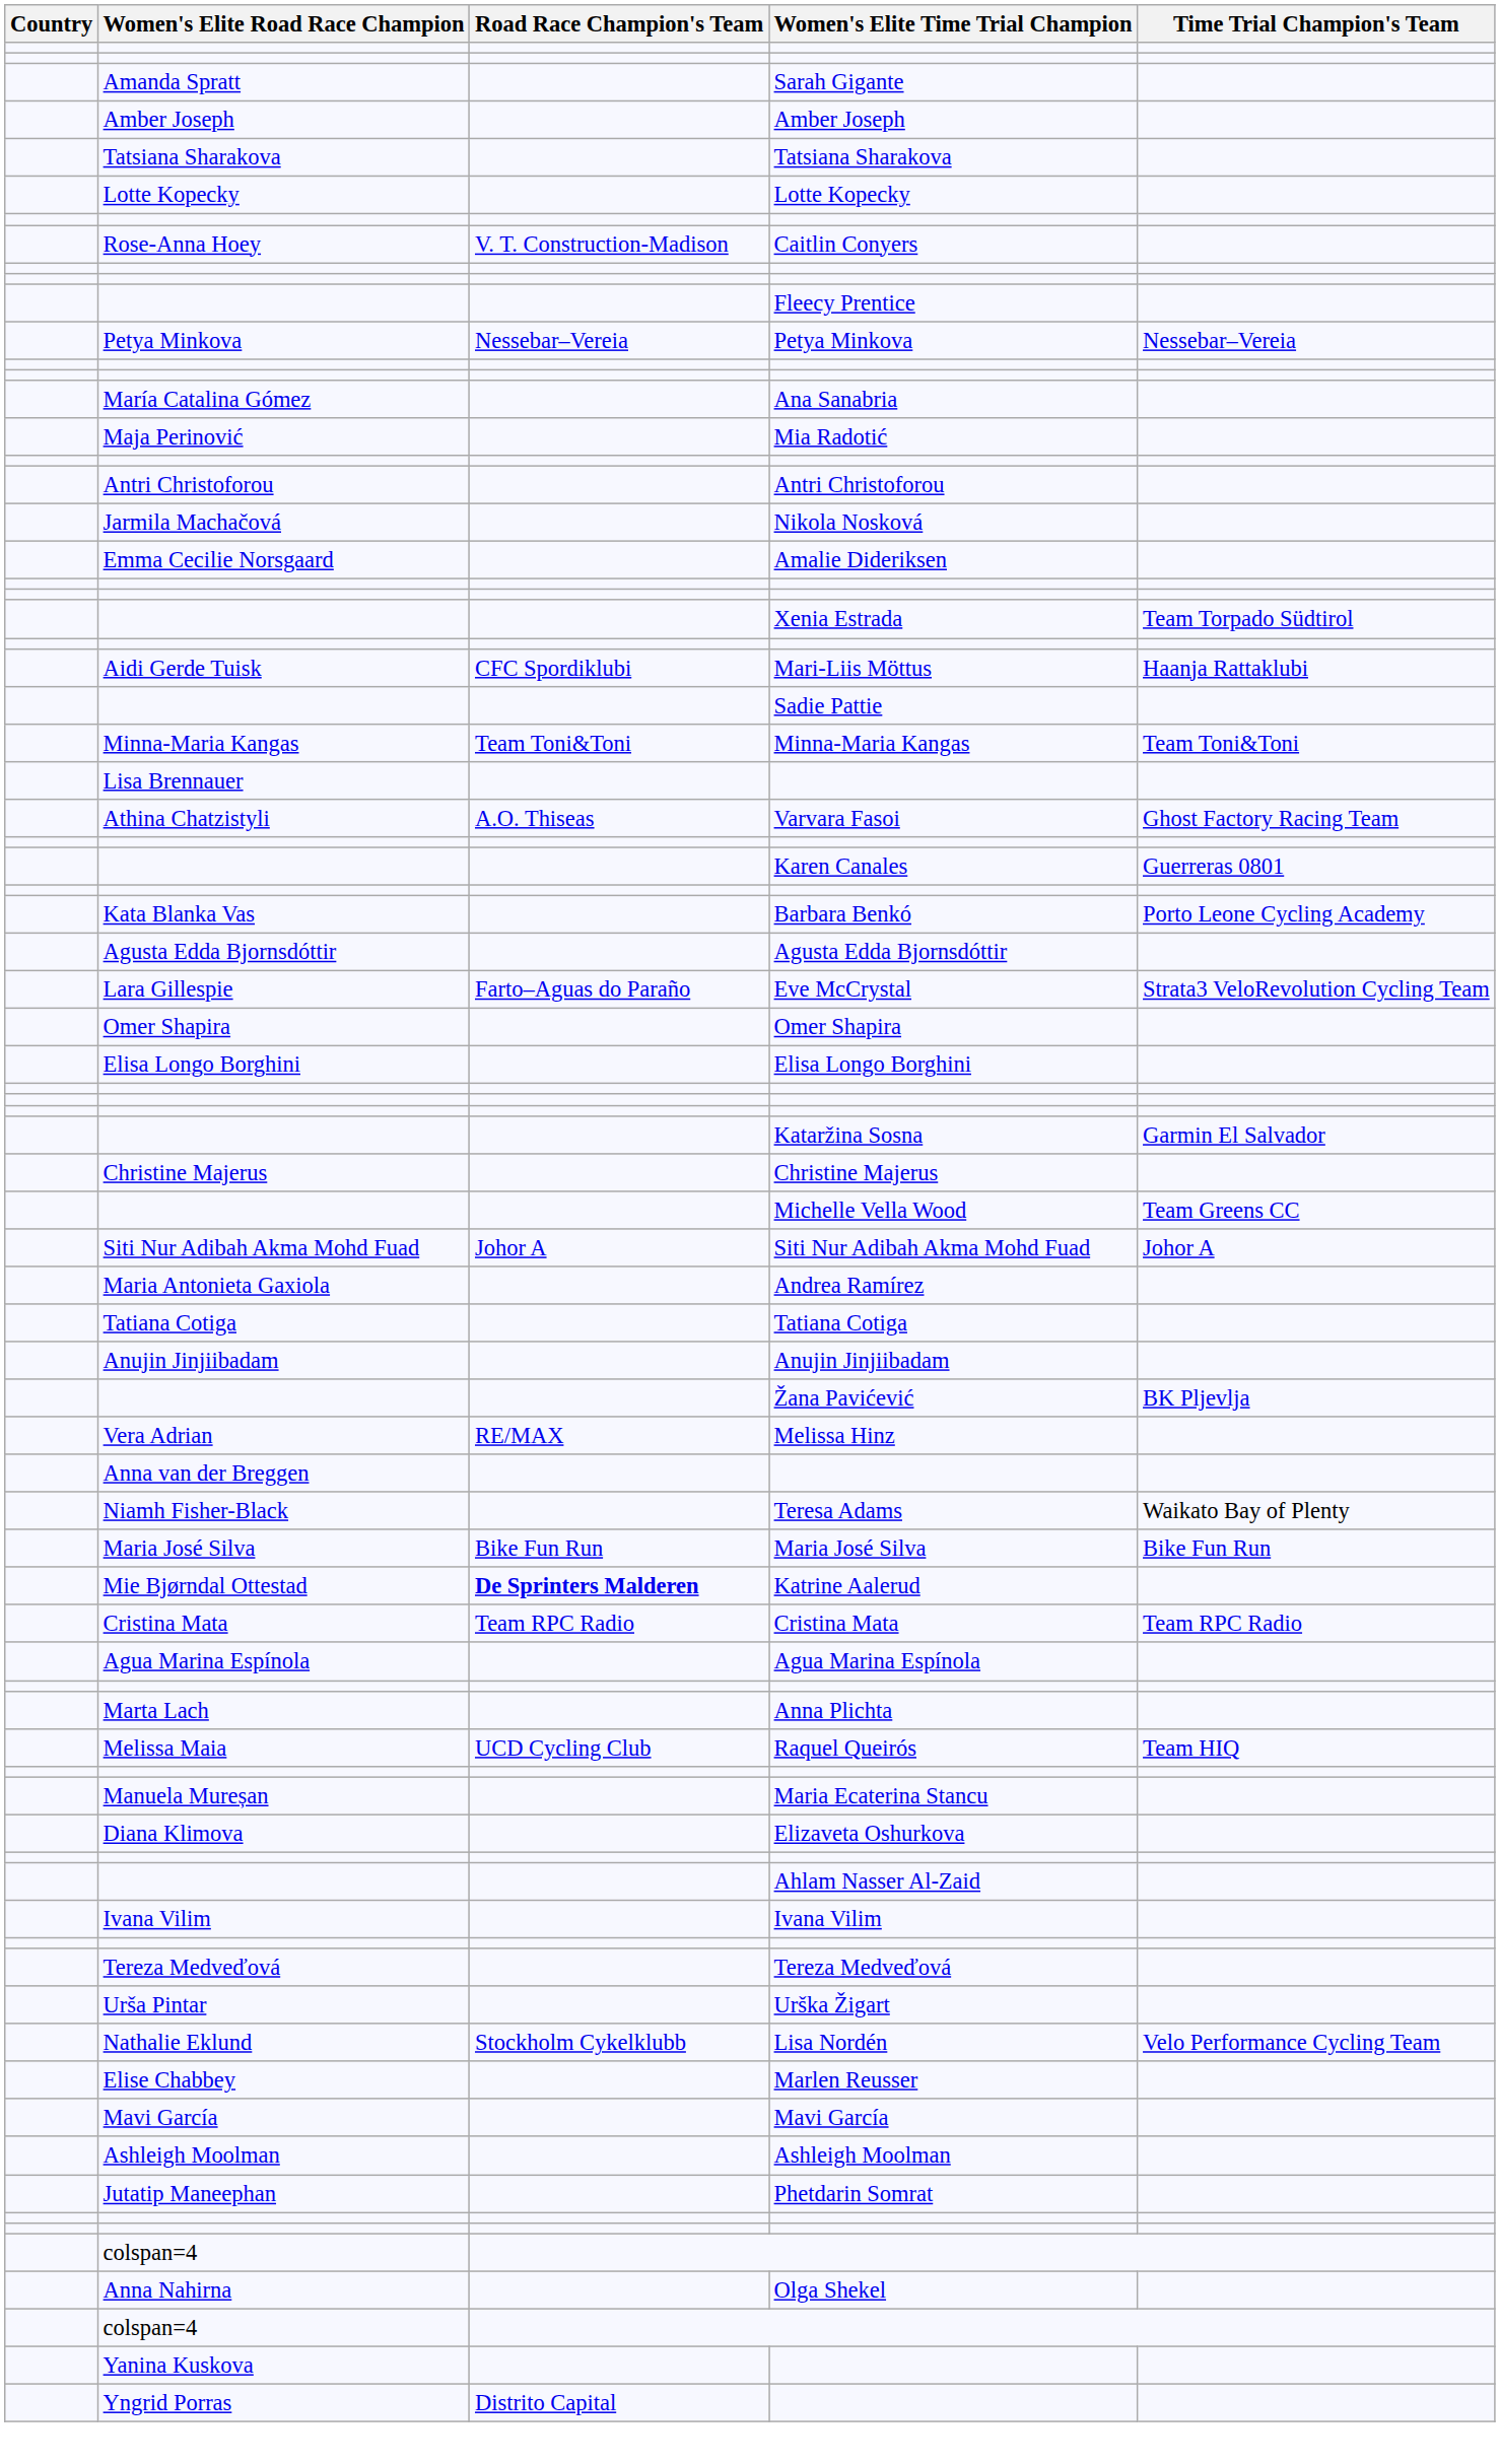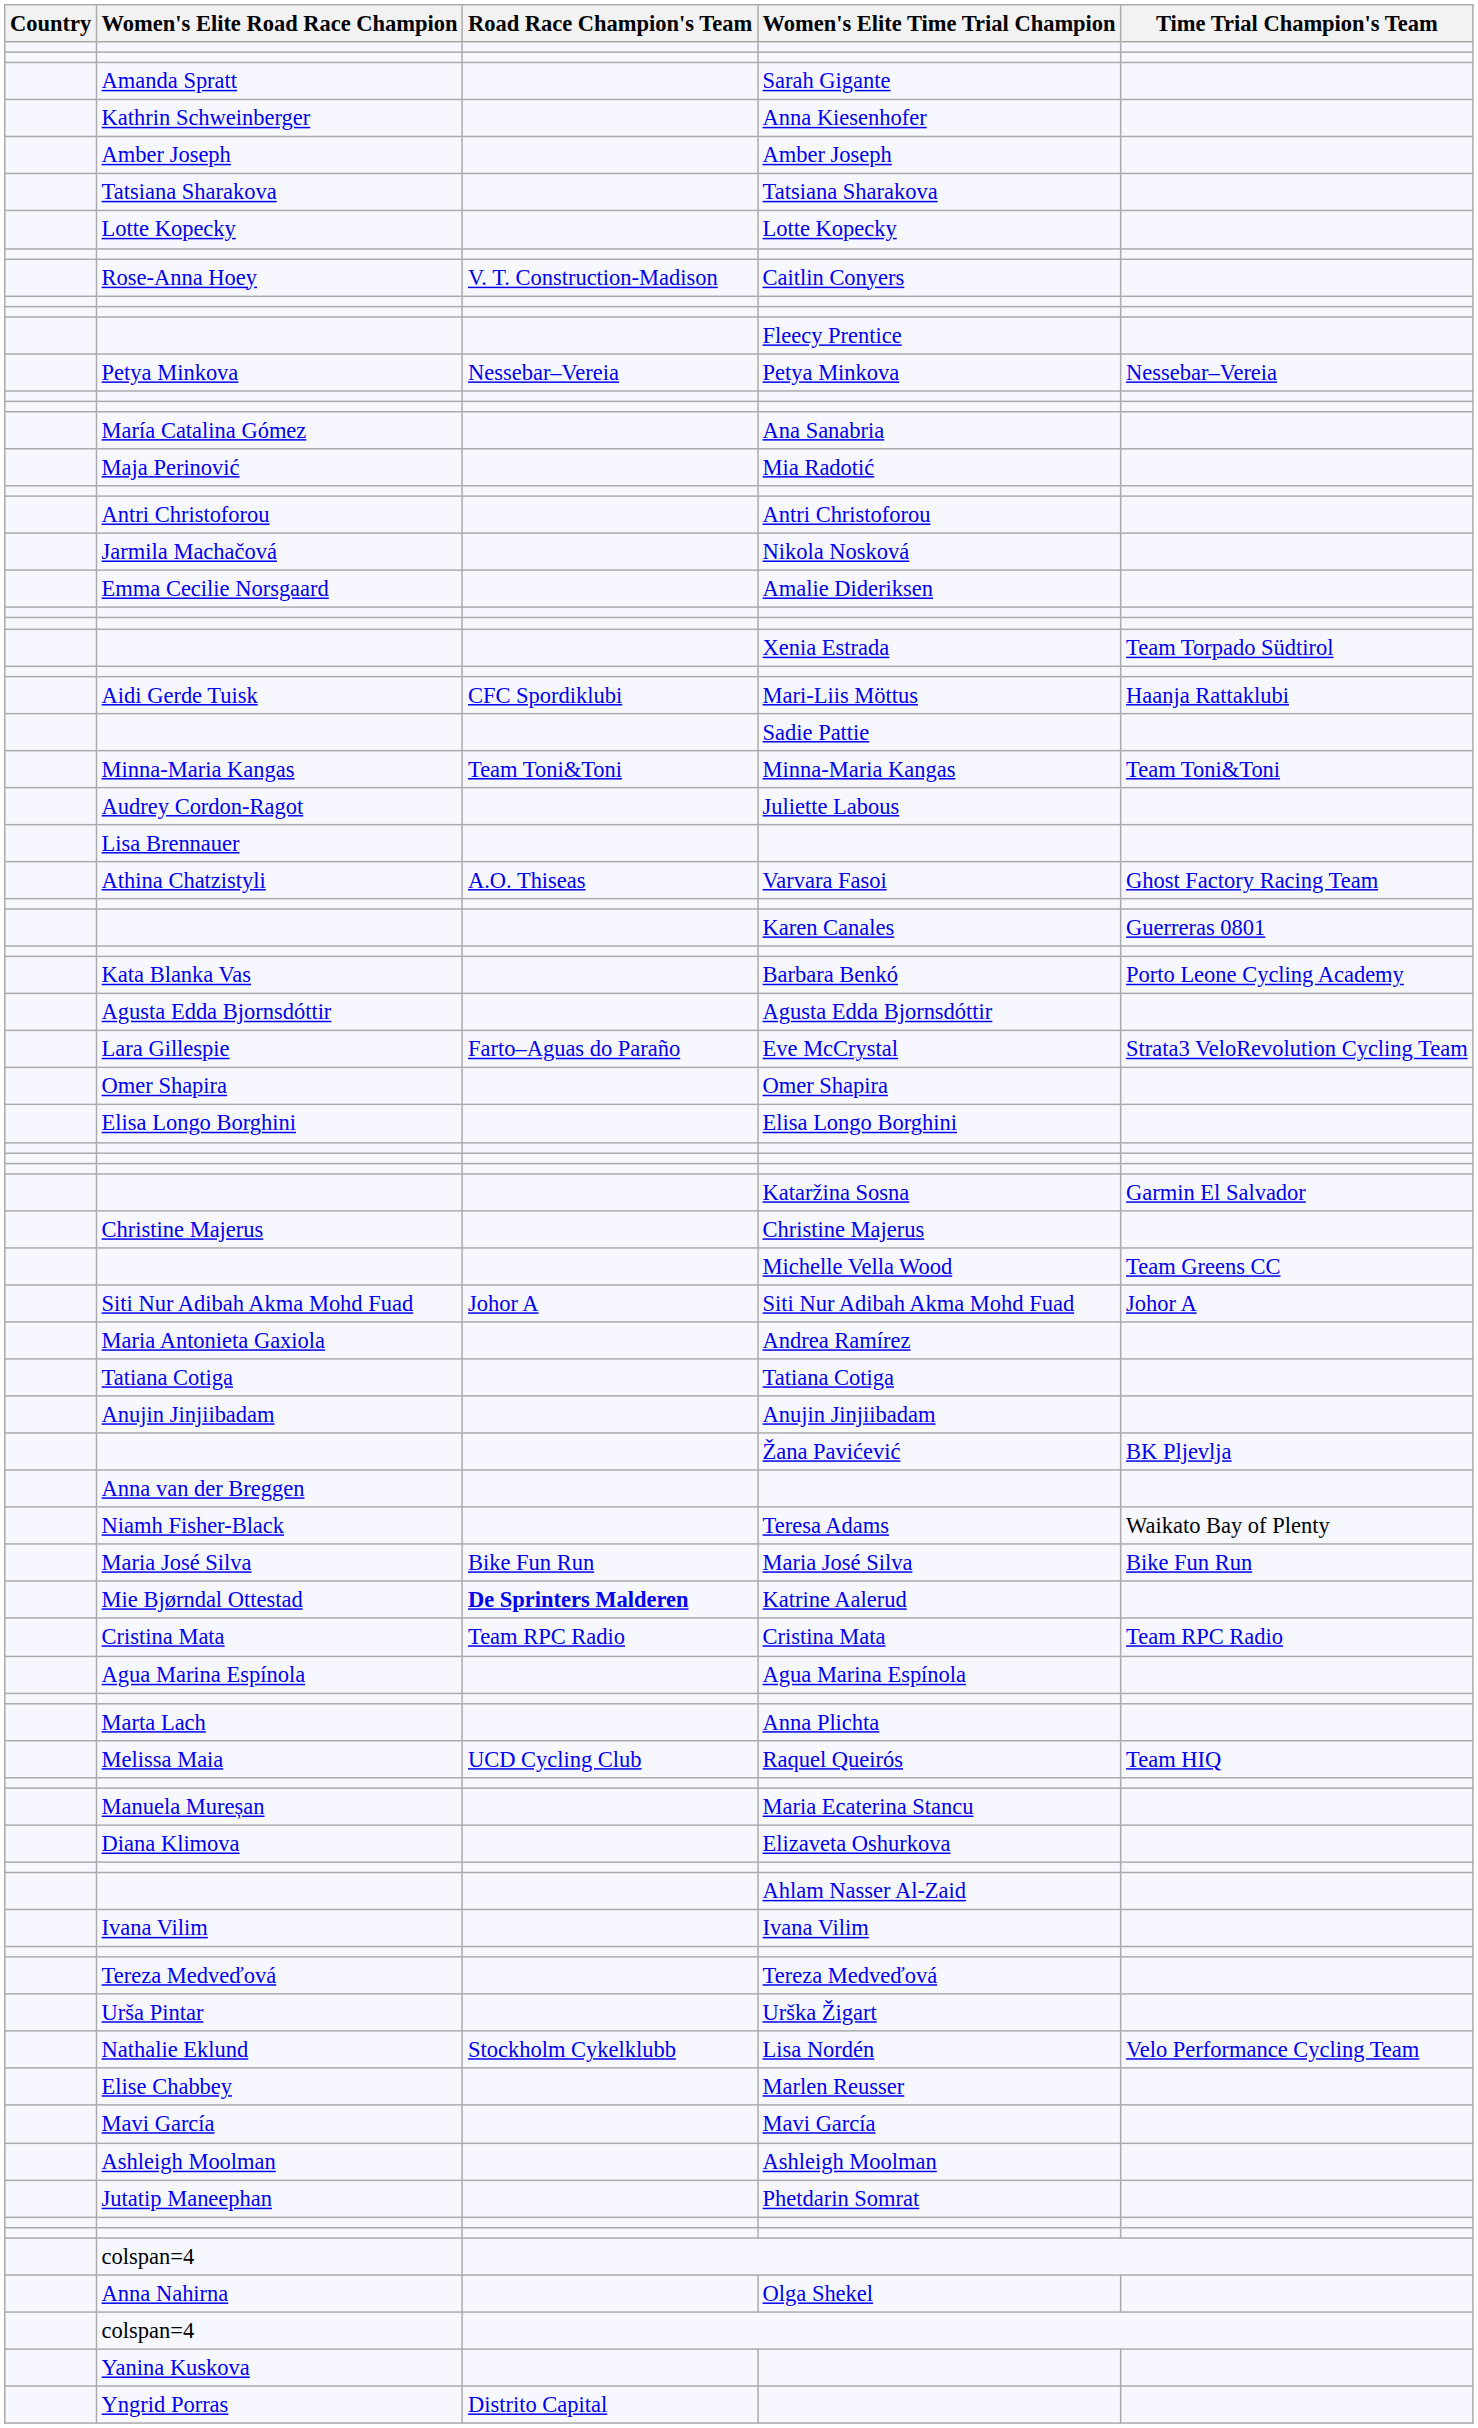+ row: Kathrin Schweinberger | Anna Kiesenhofer
+ row: Audrey Cordon-Ragot | Juliette Labous
- row: Vera Adrian | RE/MAX | Melissa Hinz
